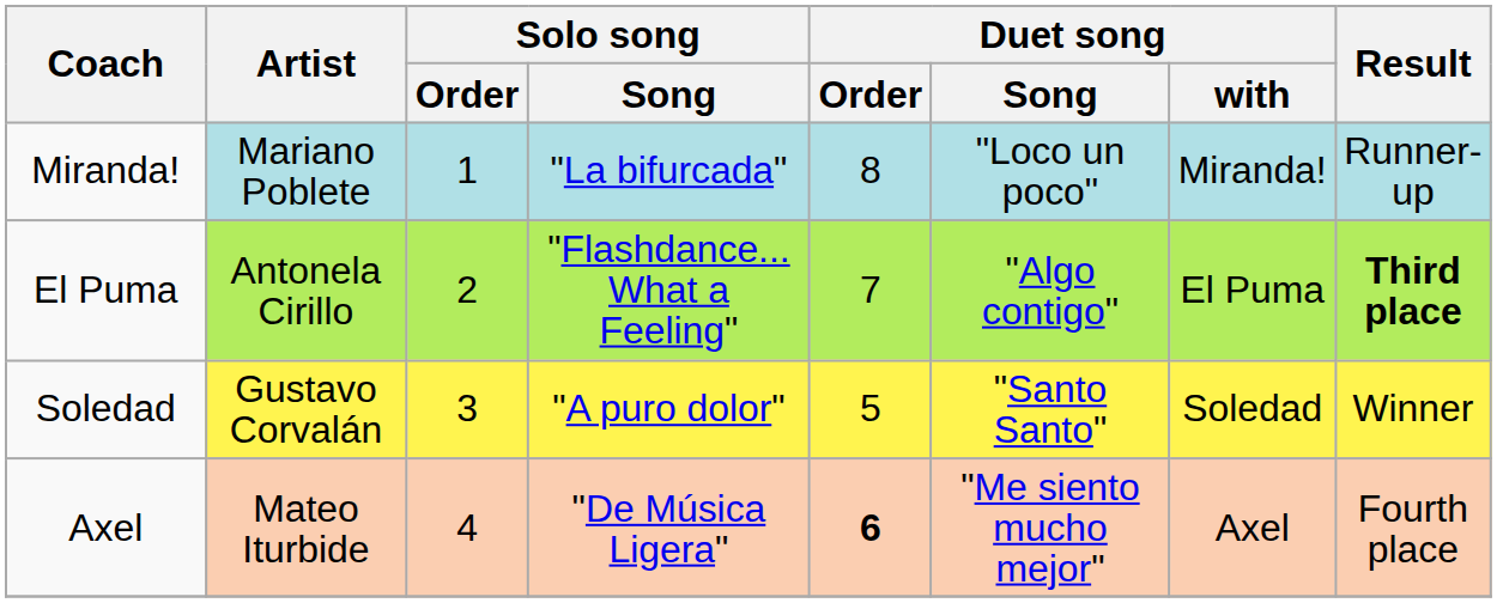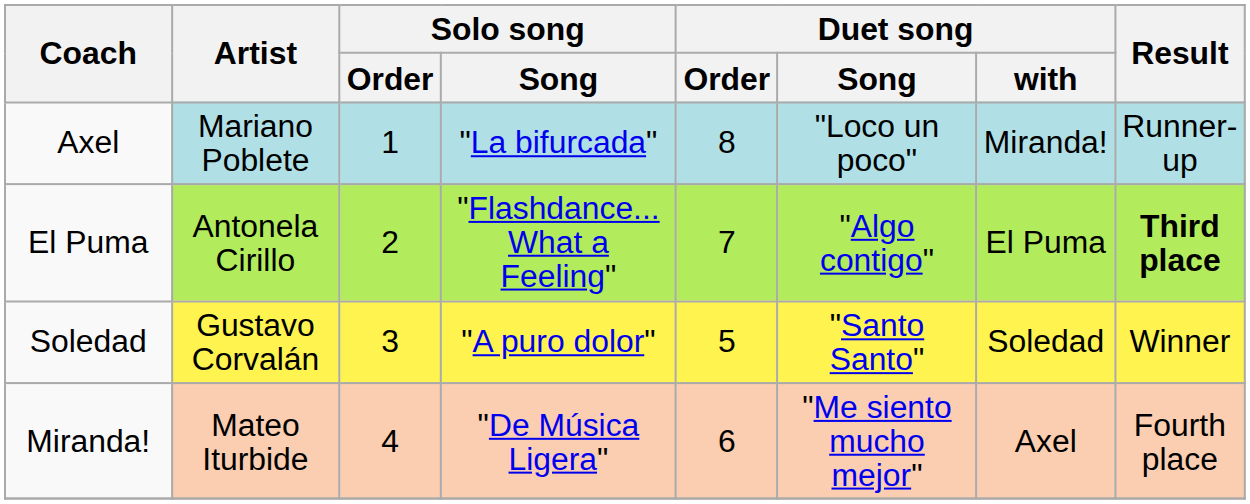row 3 | Coach: Miranda! -> Axel
row 6 | Coach: Axel -> Miranda!
row 6 | Duet song / Order: bold -> normal
